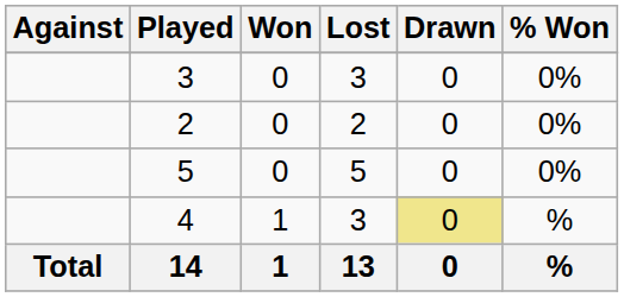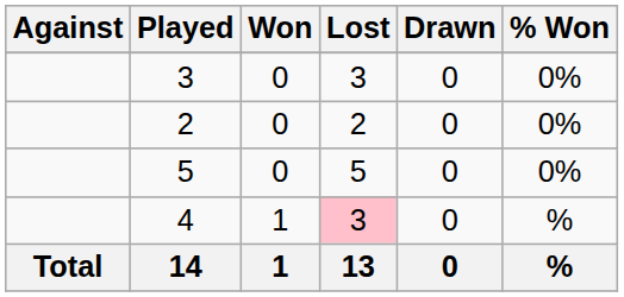4 | Lost: no background -> pink background
4 | Drawn: khaki background -> no background
